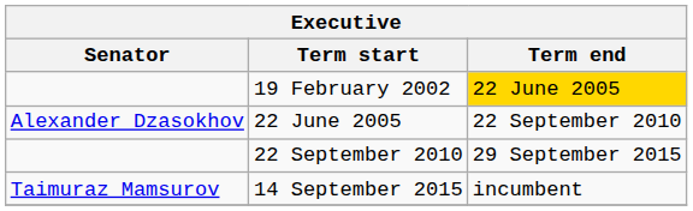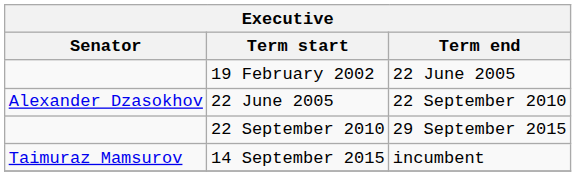19 February 2002 | Term end: gold background -> no background
